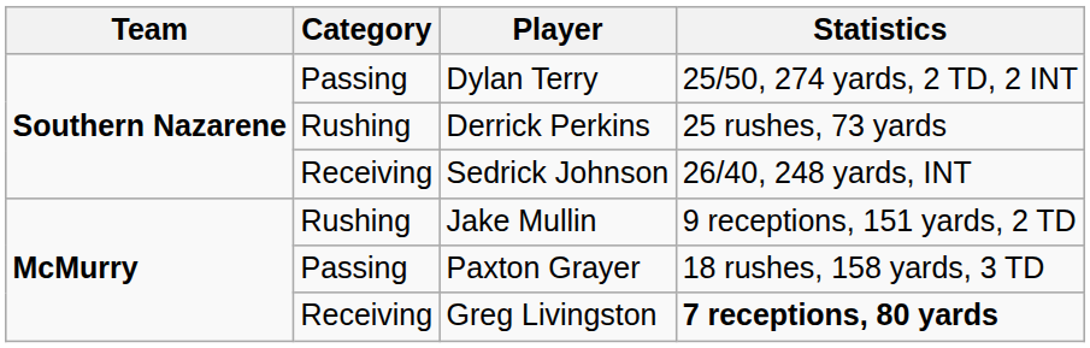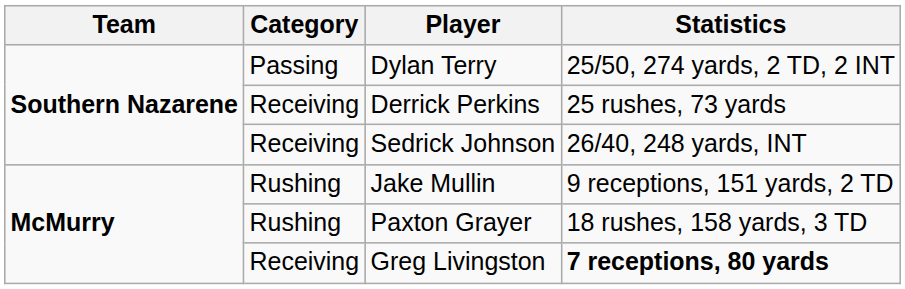Derrick Perkins | Category: Rushing -> Receiving
Paxton Grayer | Category: Passing -> Rushing
